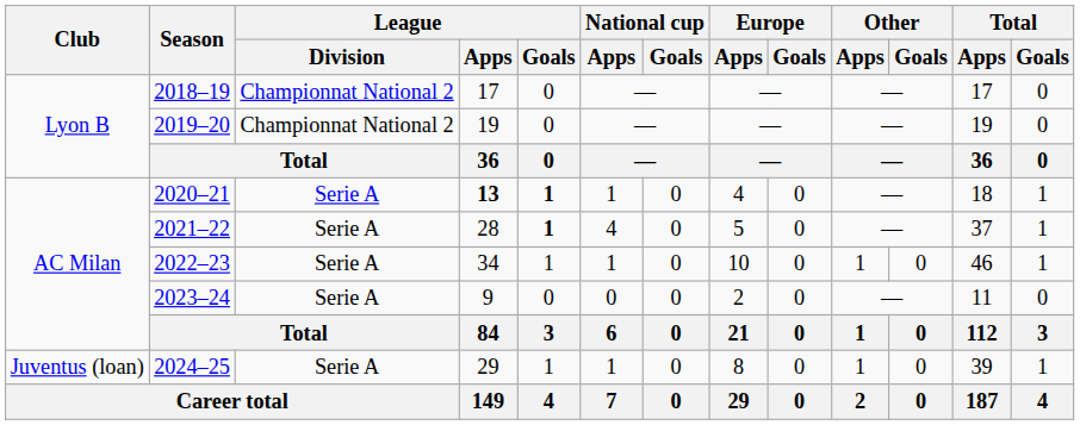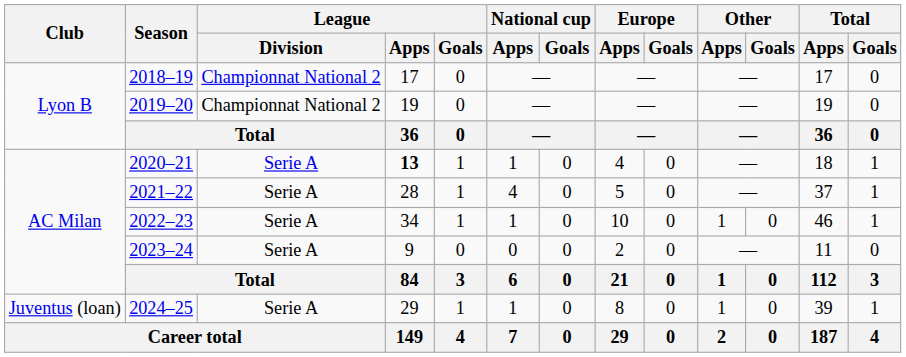2020–21 | League / Goals: bold -> normal
2021–22 | League / Goals: bold -> normal
